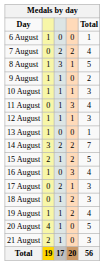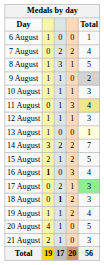9 August | Total: no background -> lightgrey background
11 August | Total: no background -> khaki background
13 August | Total: no background -> lightyellow background
16 August | column 2: normal -> bold
17 August | Total: no background -> lightgreen background
18 August | column 3: normal -> bold
